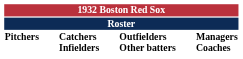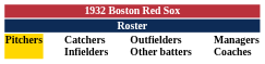Pitchers | column 1: no background -> gold background
